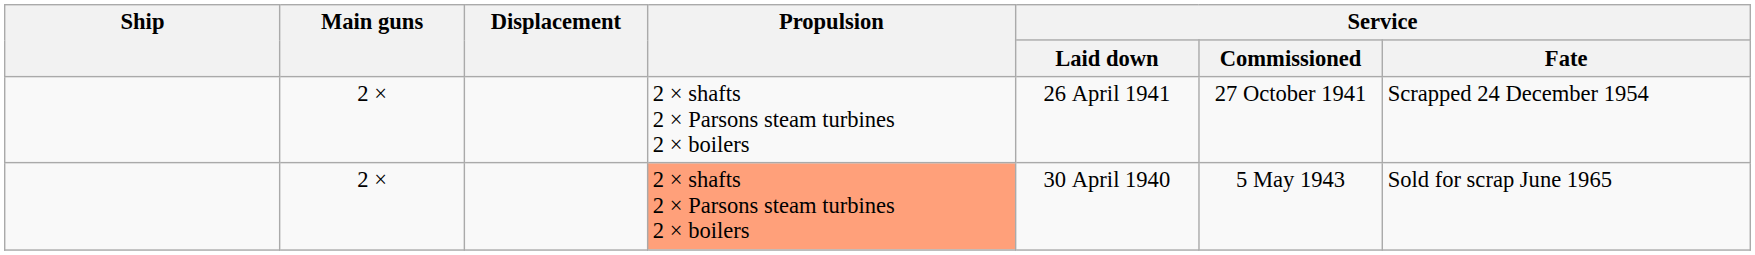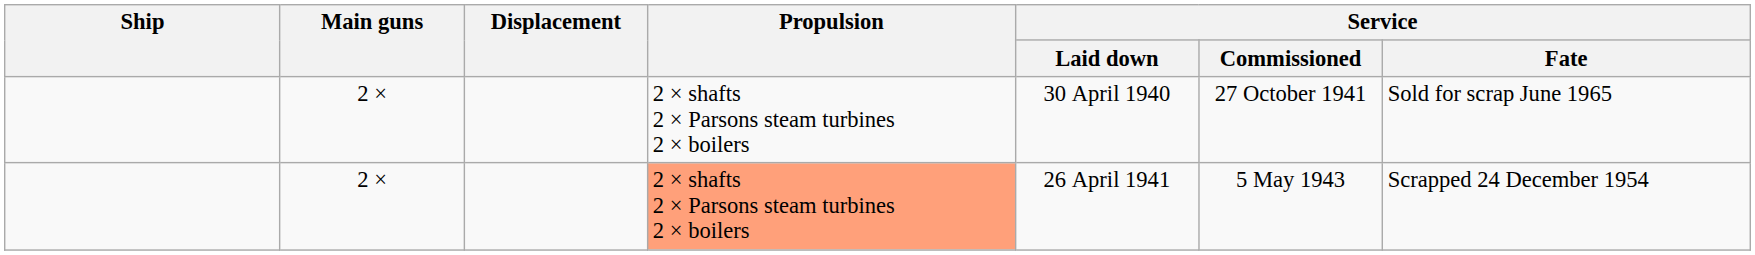row 3 | Service / Laid down: 26 April 1941 -> 30 April 1940
row 3 | Service / Fate: Scrapped 24 December 1954 -> Sold for scrap June 1965
row 4 | Service / Laid down: 30 April 1940 -> 26 April 1941
row 4 | Service / Fate: Sold for scrap June 1965 -> Scrapped 24 December 1954
